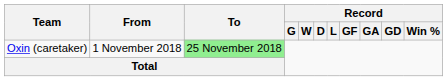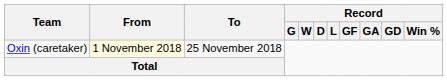Oxin (caretaker) | From: no background -> lightyellow background
Oxin (caretaker) | To: lightgreen background -> no background
